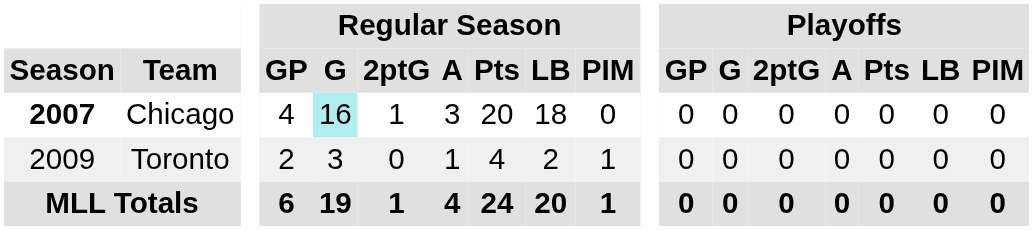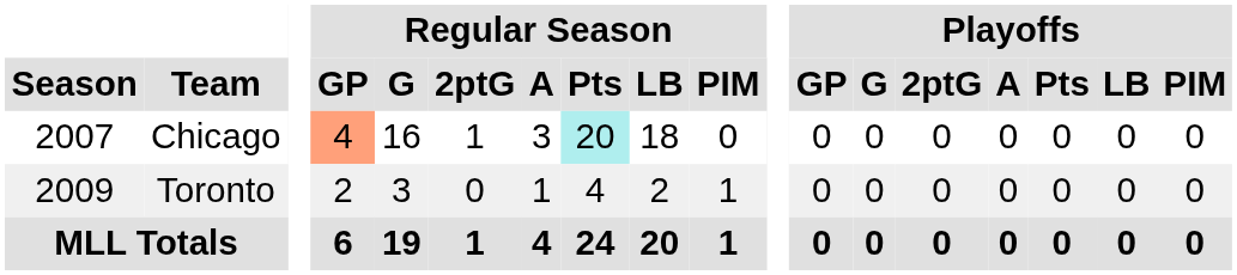Chicago | Season: bold -> normal
Chicago | Regular Season / GP: no background -> lightsalmon background
Chicago | Regular Season / G: paleturquoise background -> no background
Chicago | Regular Season / Pts: no background -> paleturquoise background
